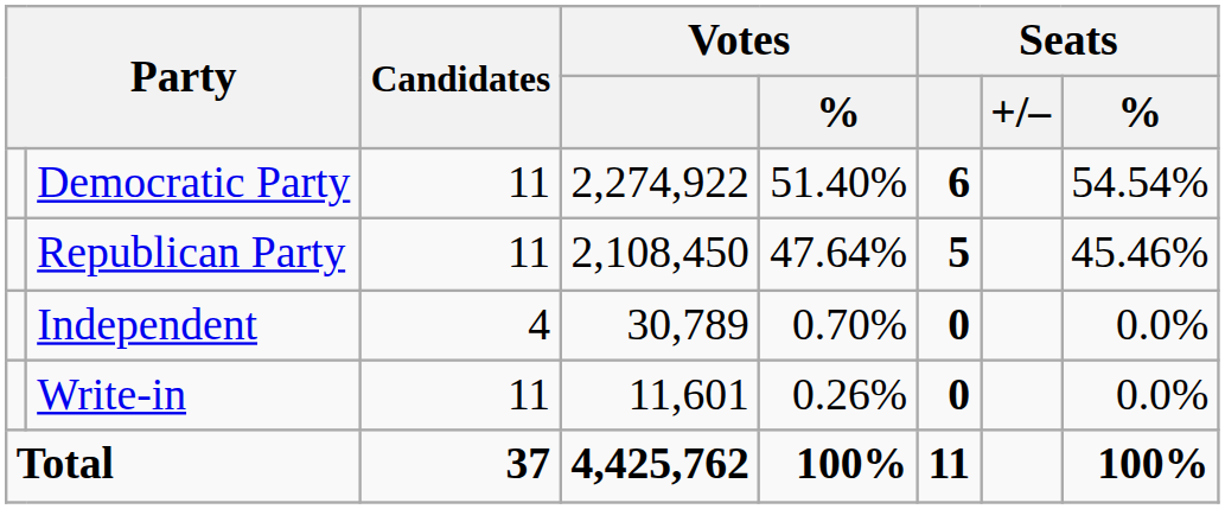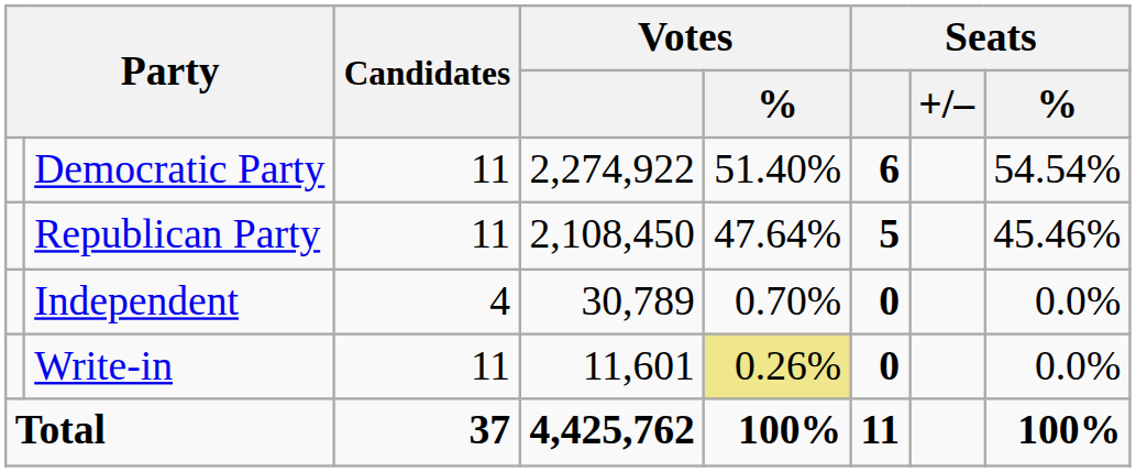Write-in | Votes / %: no background -> khaki background
